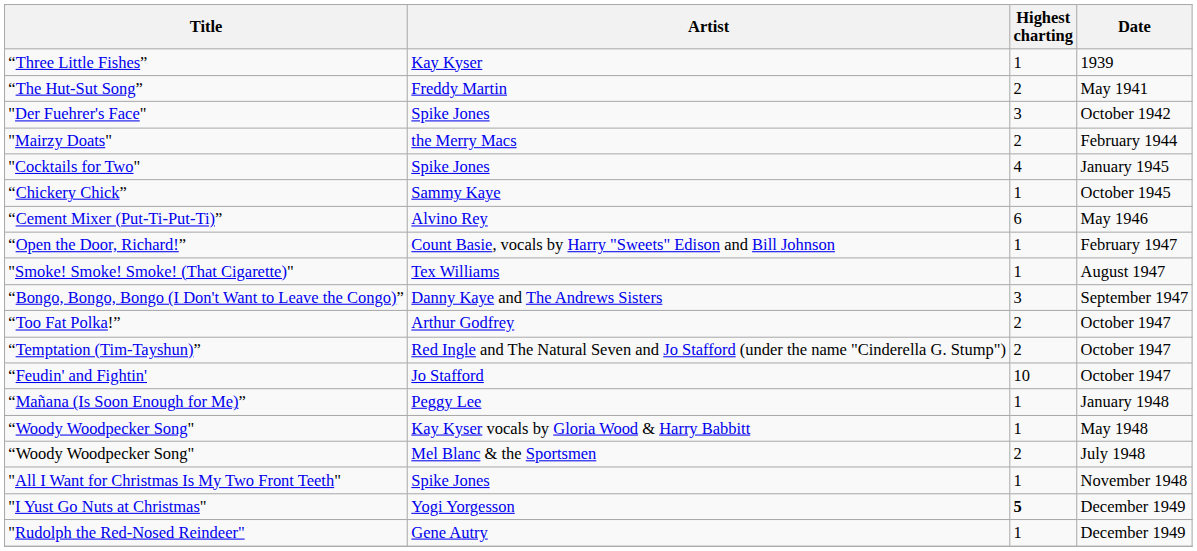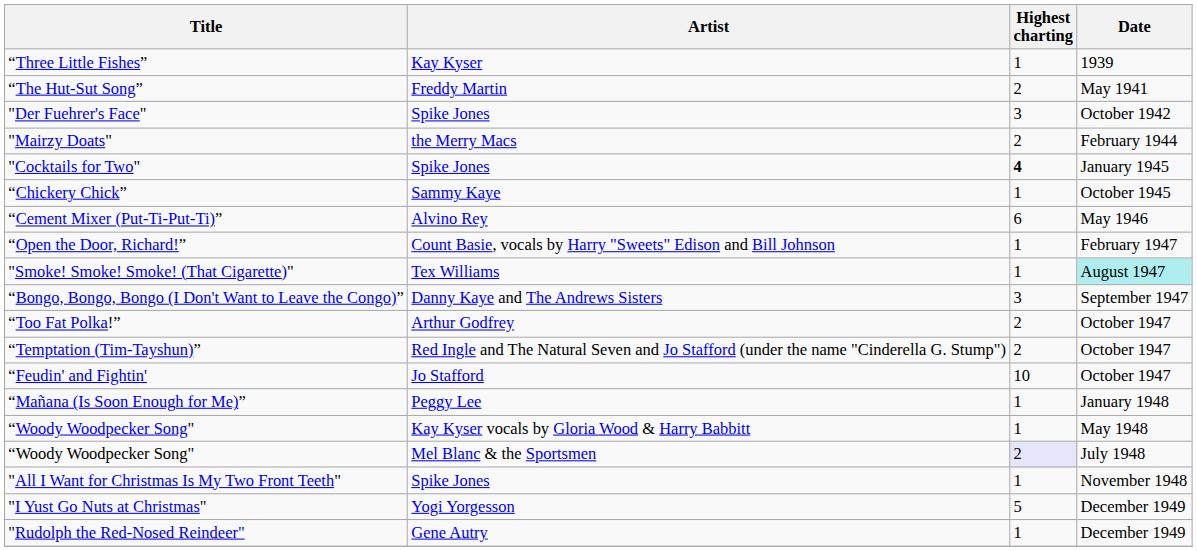"Cocktails for Two" | Highest charting: normal -> bold
"Smoke! Smoke! Smoke! (That Cigarette)" | Date: no background -> paleturquoise background
“Woody Woodpecker Song" / Mel Blanc & the Sportsmen | Highest charting: no background -> lavender background
"I Yust Go Nuts at Christmas" | Highest charting: bold -> normal
